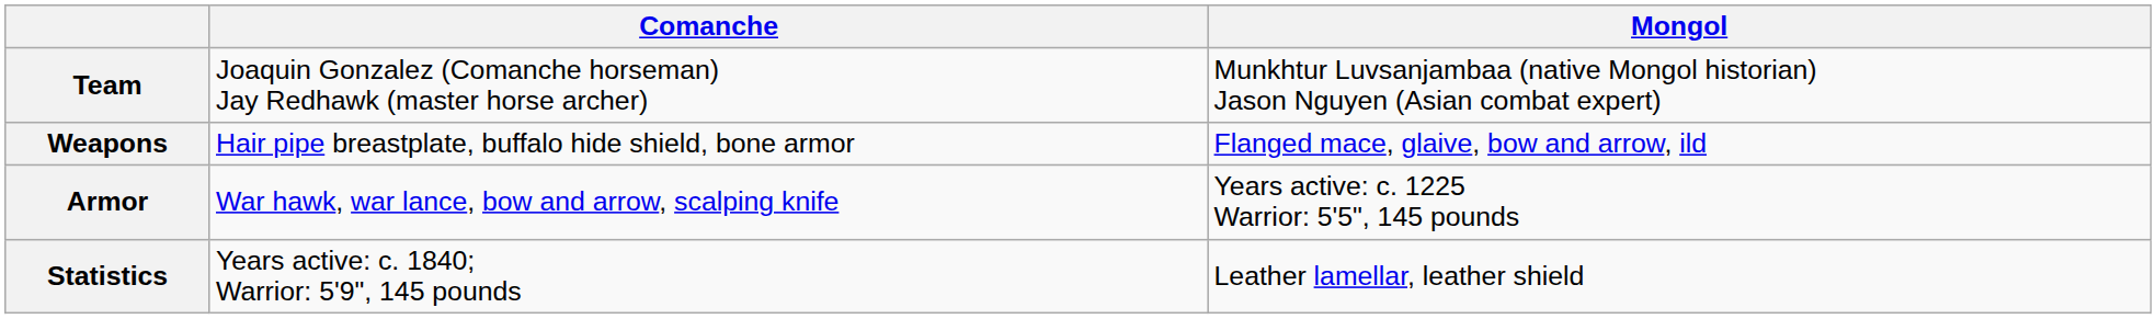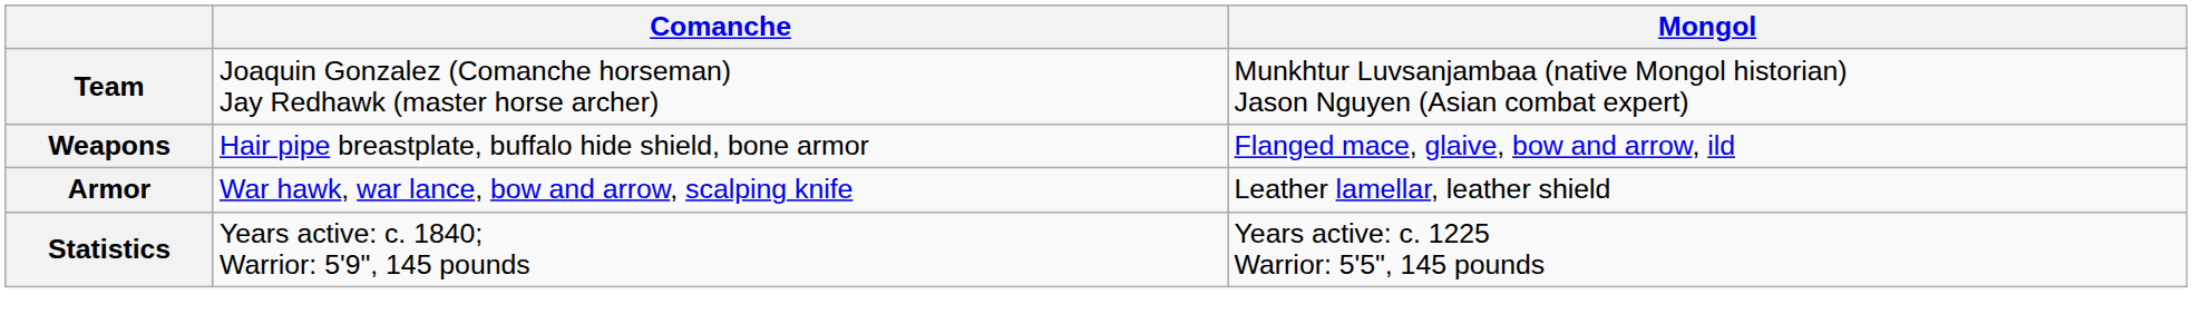Armor | Mongol: Years active: c. 1225 Warrior: 5'5", 145 pounds -> Leather lamellar, leather shield
Statistics | Mongol: Leather lamellar, leather shield -> Years active: c. 1225 Warrior: 5'5", 145 pounds
